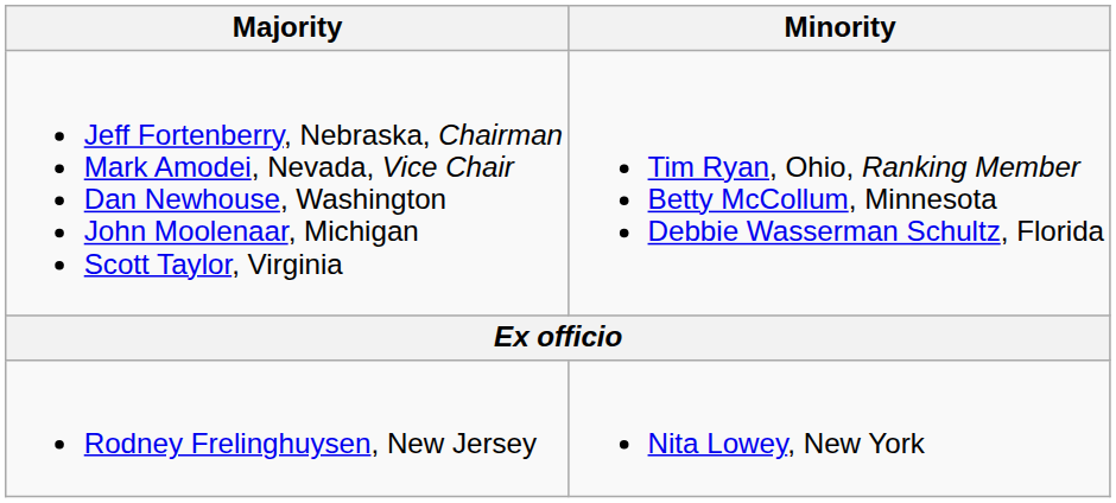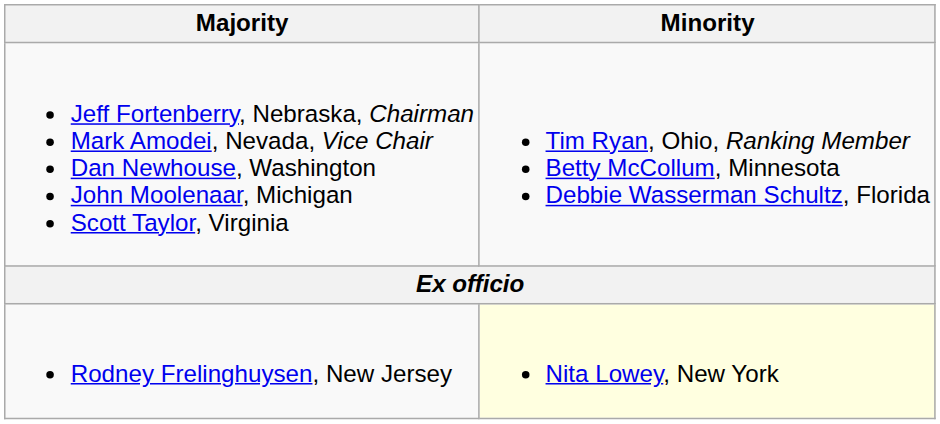Rodney Frelinghuysen, New Jersey | Minority: no background -> lightyellow background
